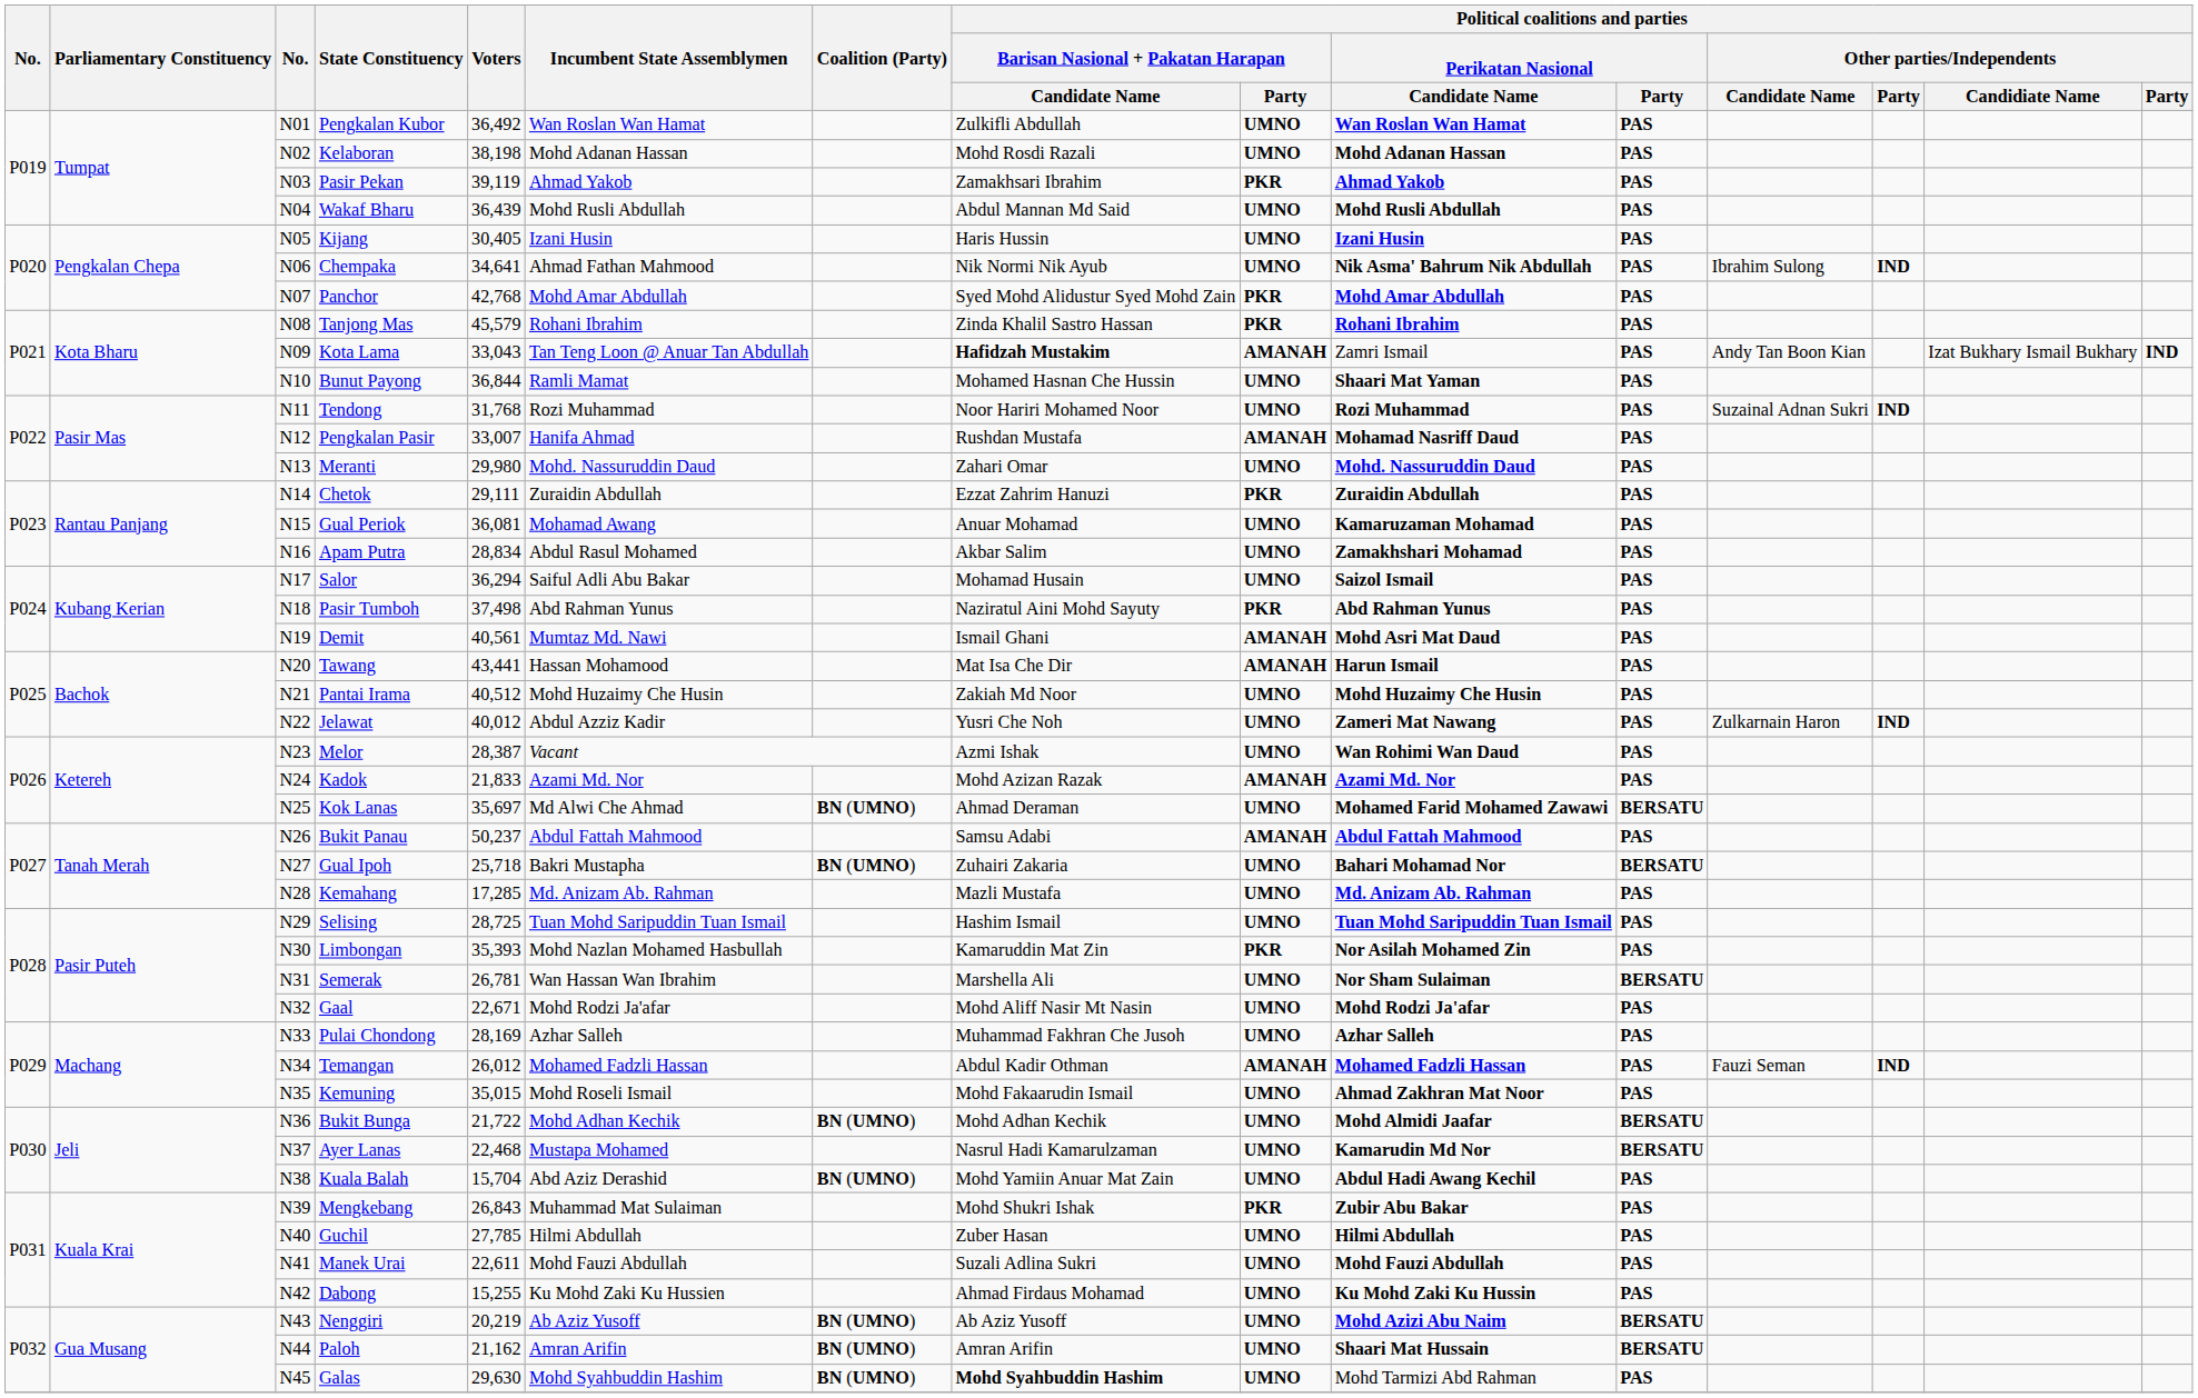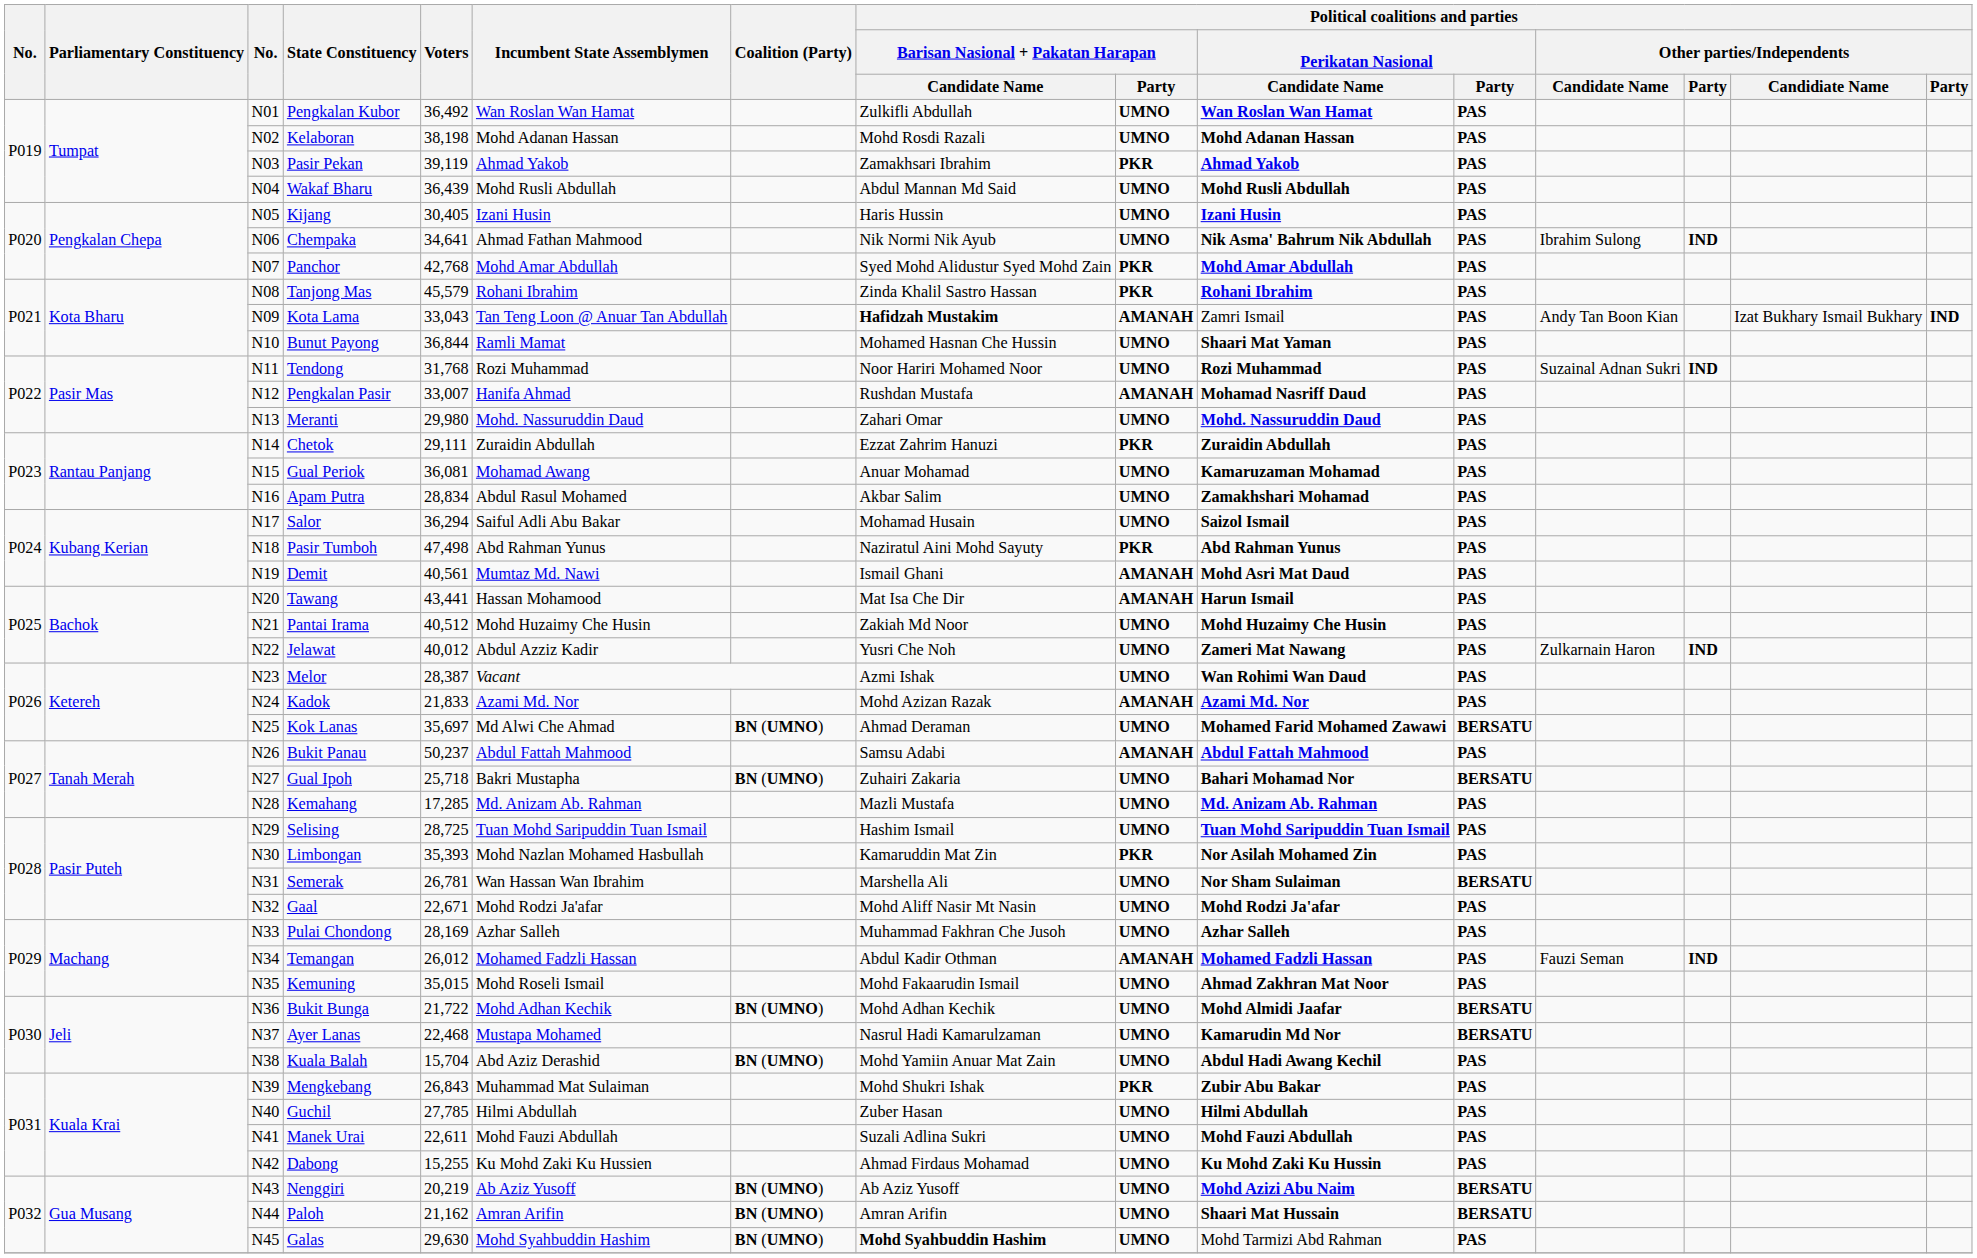Pasir Tumboh | Voters: 37,498 -> 47,498
